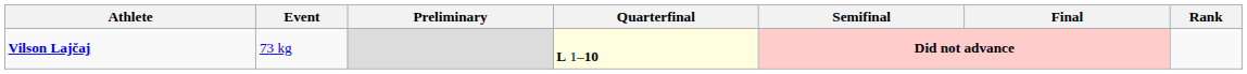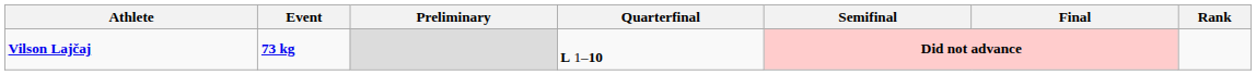Vilson Lajčaj | Event: normal -> bold
Vilson Lajčaj | Quarterfinal: lightyellow background -> no background
